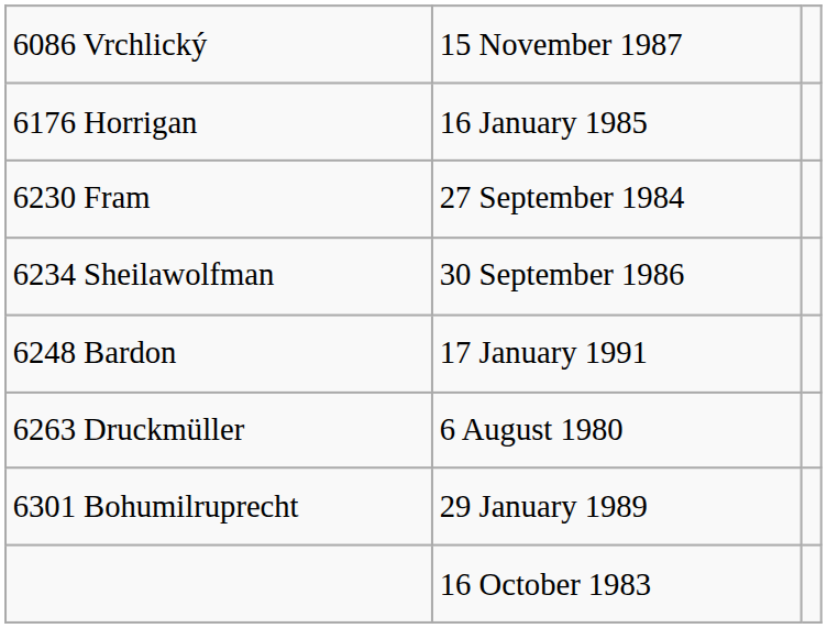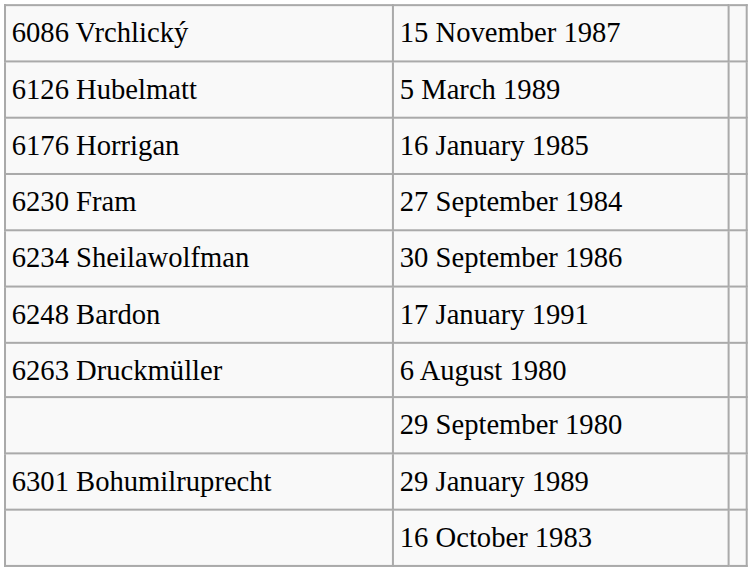+ row: 6126 Hubelmatt | 5 March 1989
+ row: 29 September 1980
